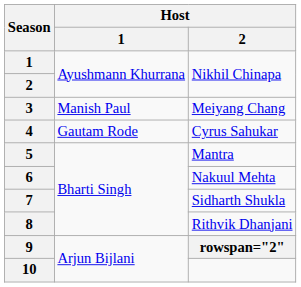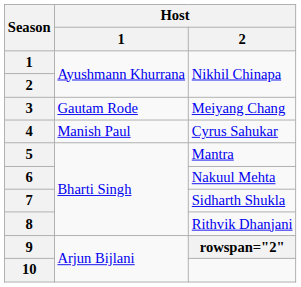Meiyang Chang | Host / 1: Manish Paul -> Gautam Rode
Cyrus Sahukar | Host / 1: Gautam Rode -> Manish Paul
